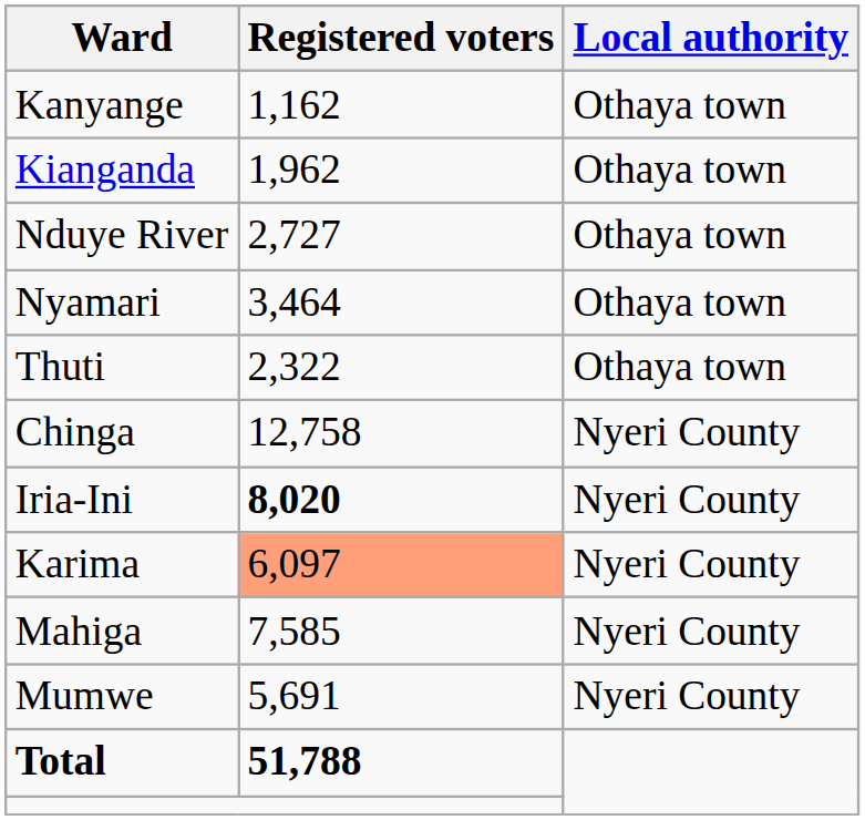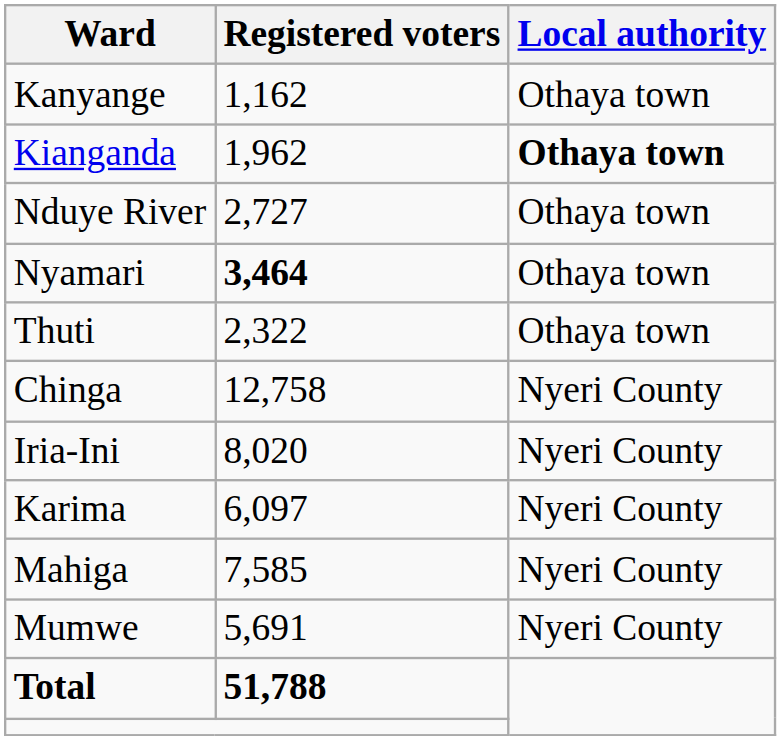Kianganda | Local authority: normal -> bold
Nyamari | Registered voters: normal -> bold
Iria-Ini | Registered voters: bold -> normal
Karima | Registered voters: lightsalmon background -> no background
